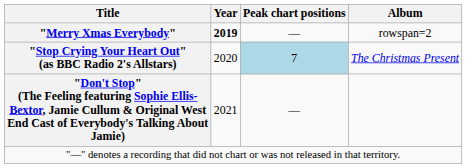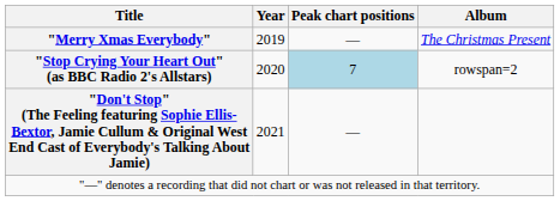"Merry Xmas Everybody" | Year: bold -> normal
"Merry Xmas Everybody" | Album: rowspan=2 -> The Christmas Present
"Stop Crying Your Heart Out" (as BBC Radio 2's Allstars) | Album: The Christmas Present -> rowspan=2
